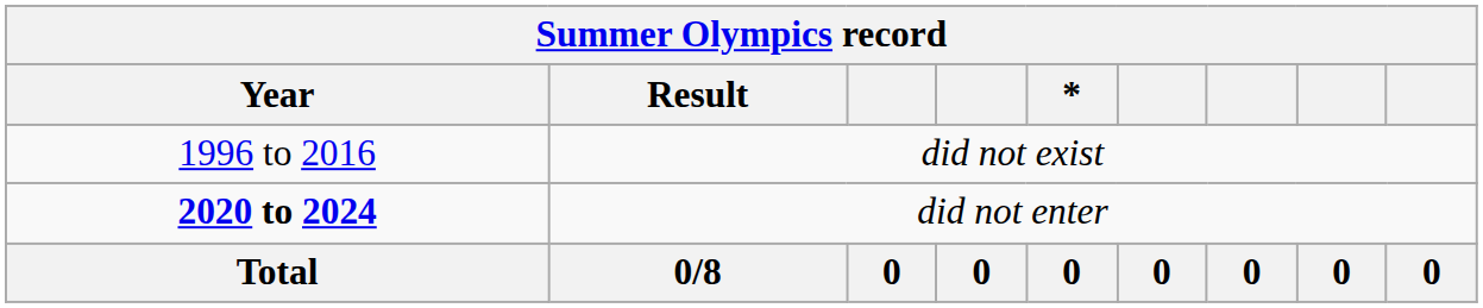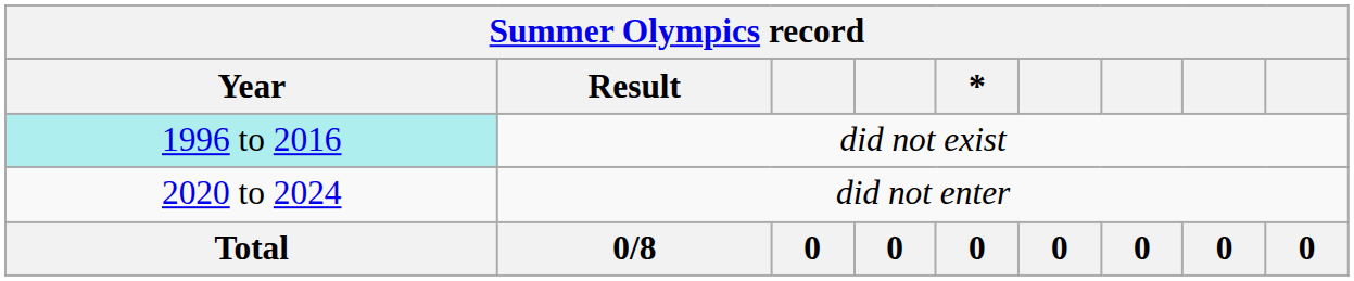1996 to 2016 | Year: no background -> paleturquoise background
2020 to 2024 | Year: bold -> normal
